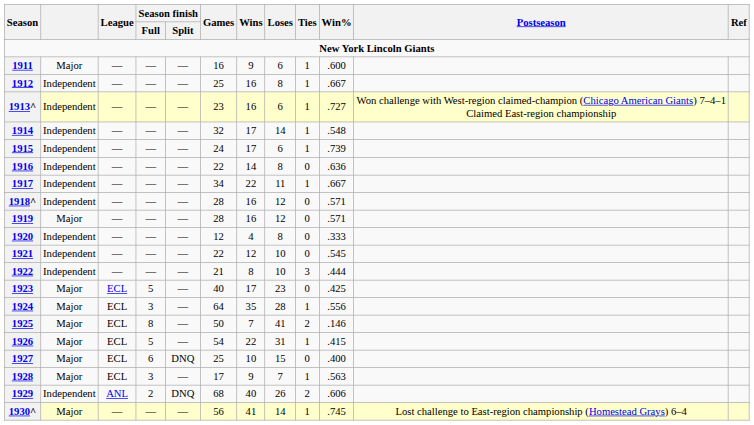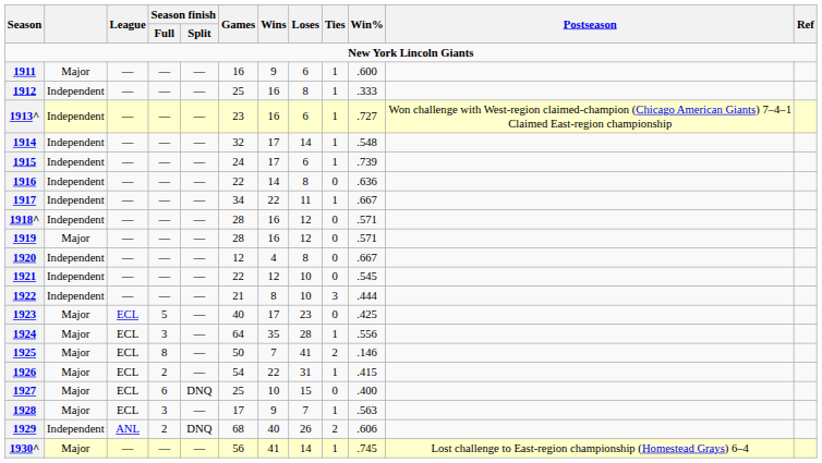1912 | Win%: .667 -> .333
1920 | Win%: .333 -> .667
1926 | Season finish / Full: 5 -> 2
